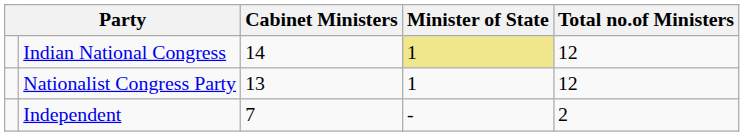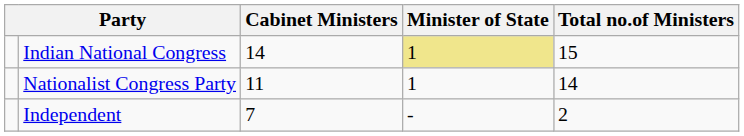Indian National Congress | Total no.of Ministers: 12 -> 15
Nationalist Congress Party | Cabinet Ministers: 13 -> 11
Nationalist Congress Party | Total no.of Ministers: 12 -> 14
